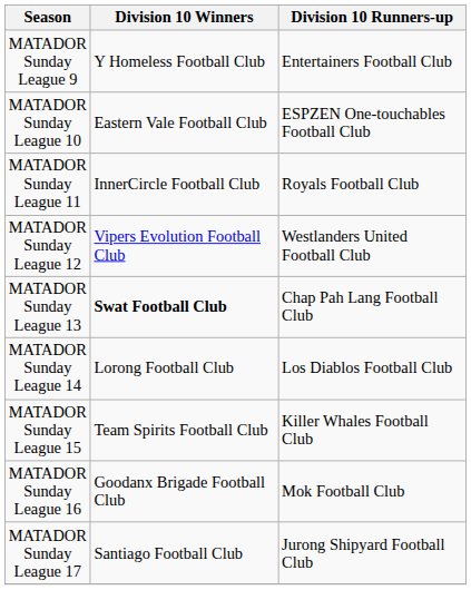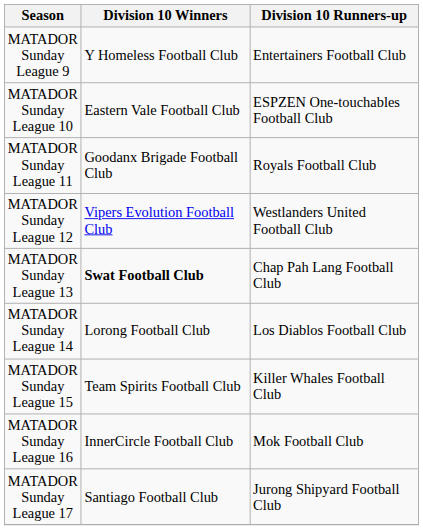MATADOR Sunday League 11 | Division 10 Winners: InnerCircle Football Club -> Goodanx Brigade Football Club
MATADOR Sunday League 16 | Division 10 Winners: Goodanx Brigade Football Club -> InnerCircle Football Club
